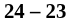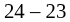row 1 | column 1: bold -> normal
